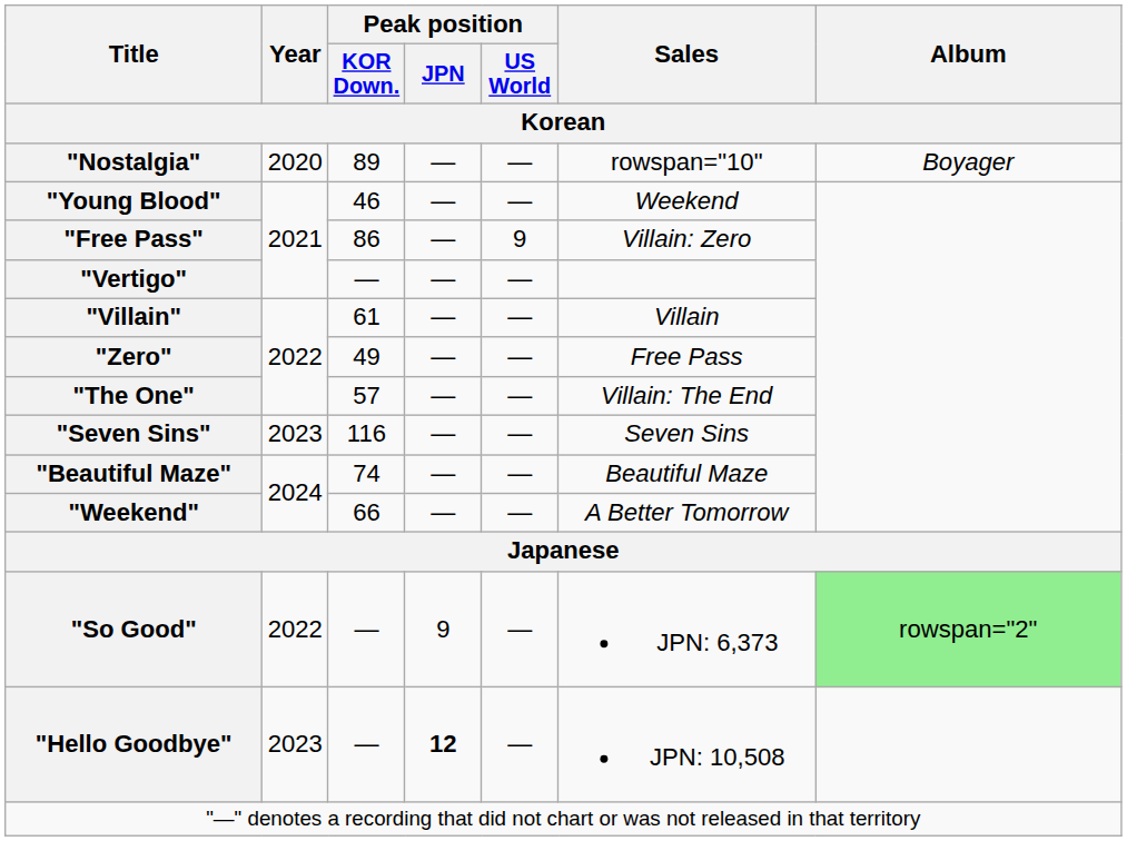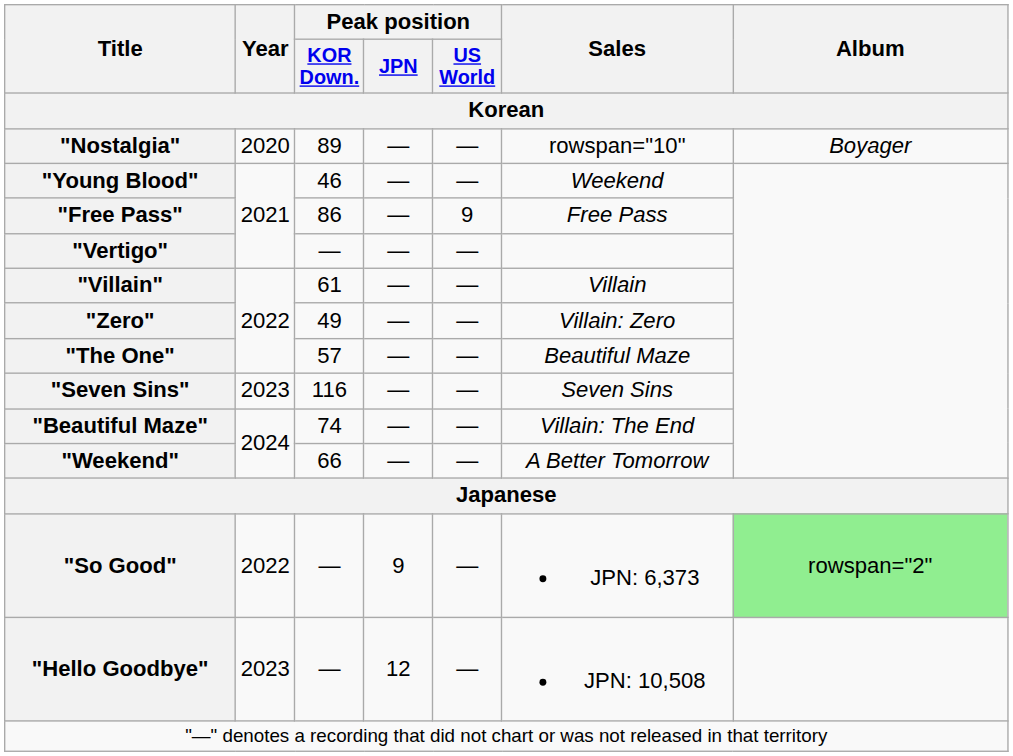"Free Pass" | Sales: Villain: Zero -> Free Pass
"Zero" | Sales: Free Pass -> Villain: Zero
"The One" | Sales: Villain: The End -> Beautiful Maze
"Beautiful Maze" | Sales: Beautiful Maze -> Villain: The End
"Hello Goodbye" | Peak position / JPN: bold -> normal
